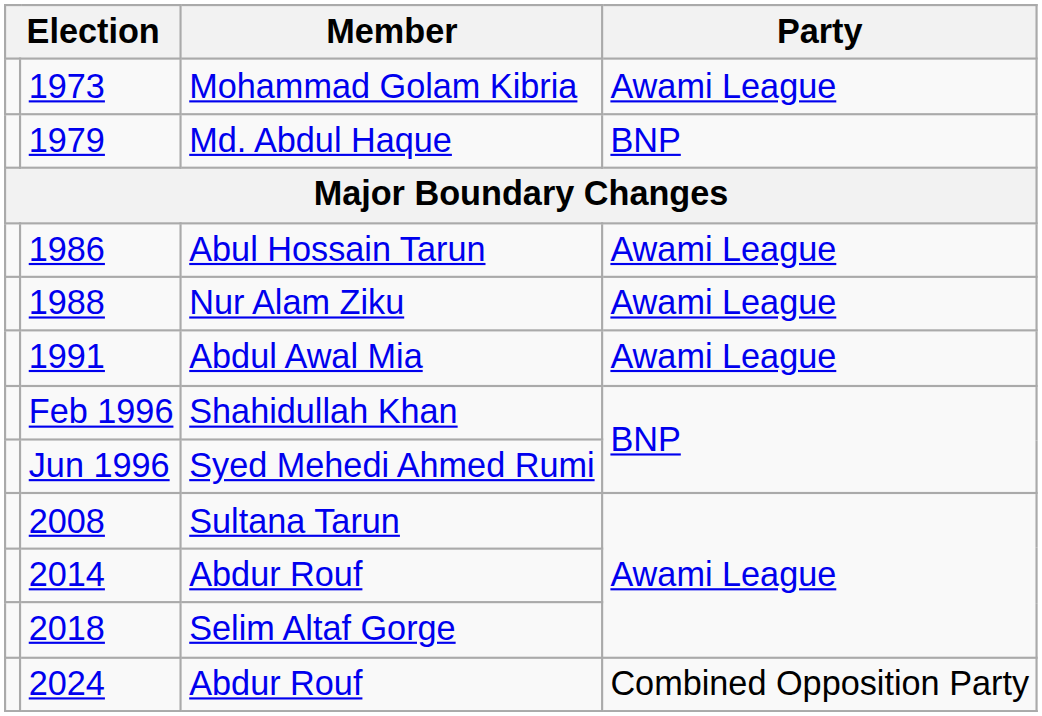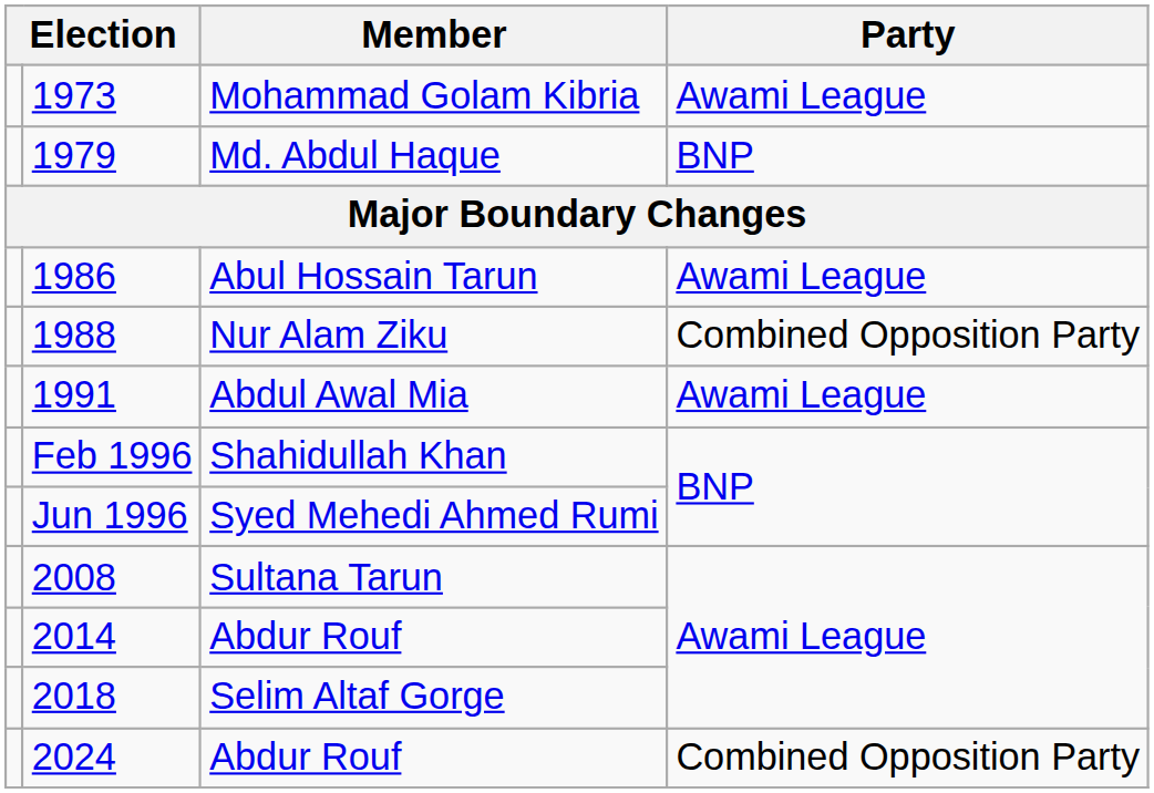Nur Alam Ziku | Party: Awami League -> Combined Opposition Party
